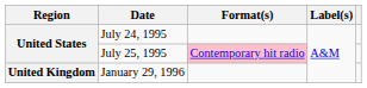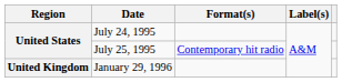July 25, 1995 | Format(s): pink background -> no background
